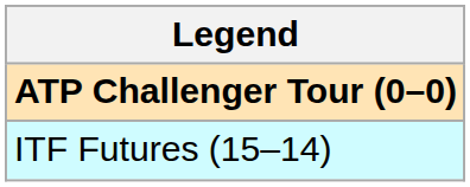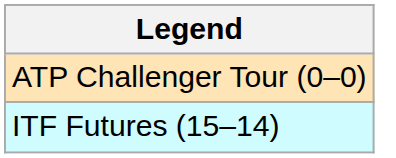row 2 | column 1: bold -> normal
